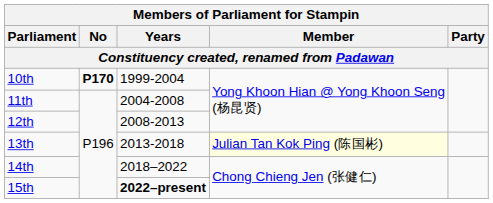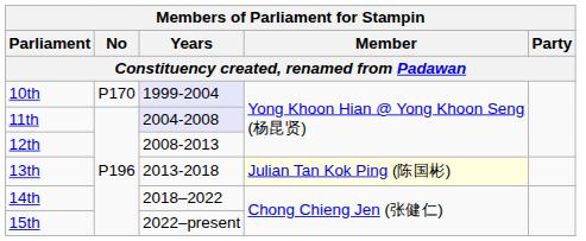10th | No: bold -> normal
10th | Years: no background -> lavender background
11th | Years: no background -> lavender background
15th | Years: bold -> normal
